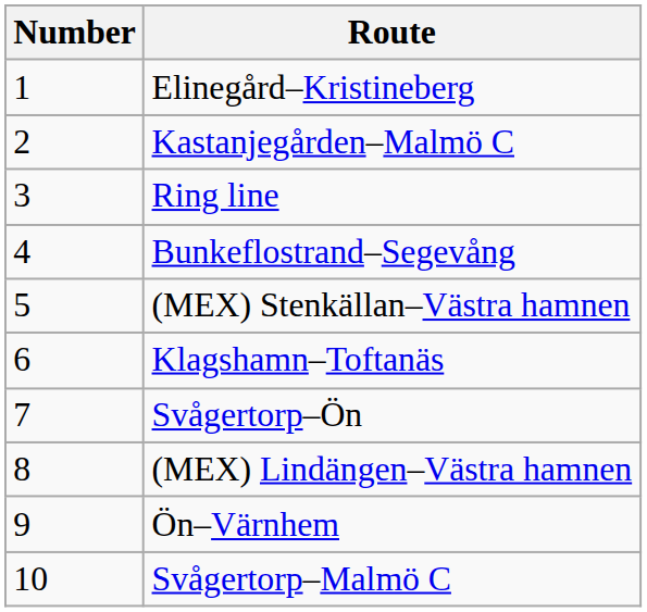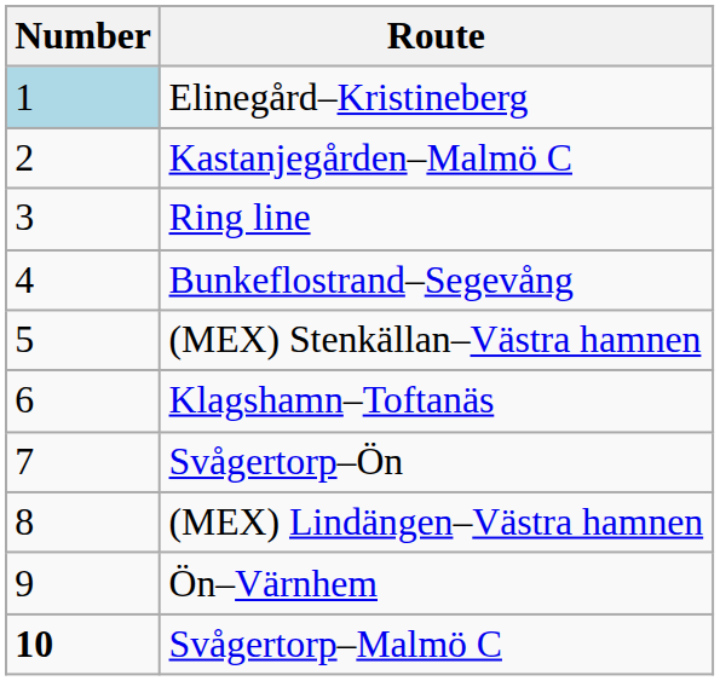Elinegård–Kristineberg | Number: no background -> lightblue background
Svågertorp–Malmö C | Number: normal -> bold
